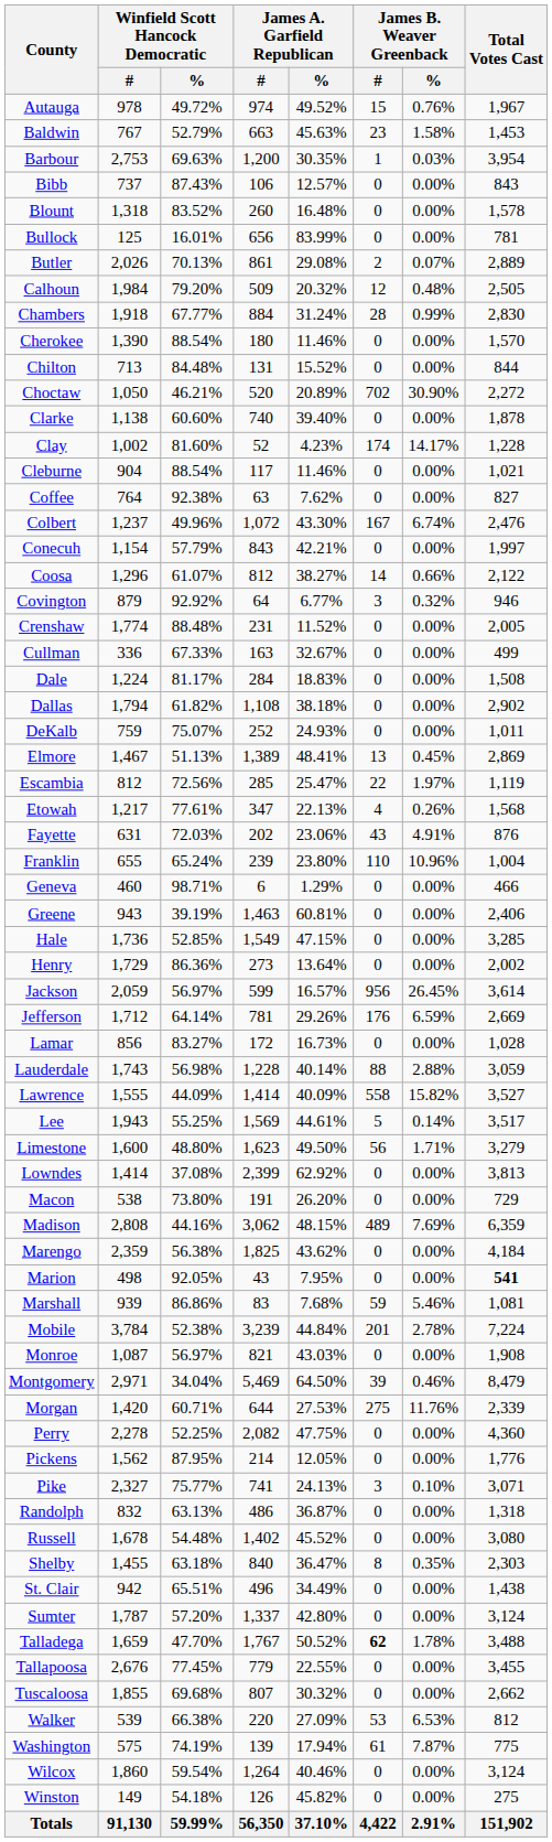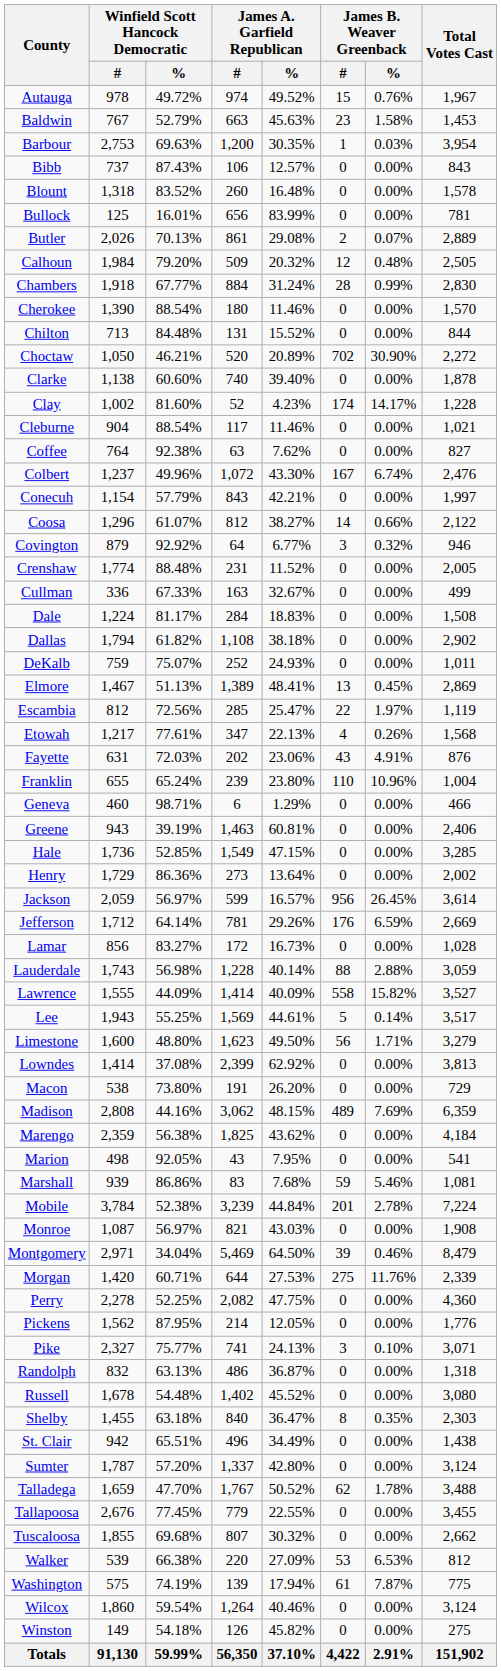Marion | Total Votes Cast: bold -> normal
Talladega | James B. Weaver Greenback / #: bold -> normal
